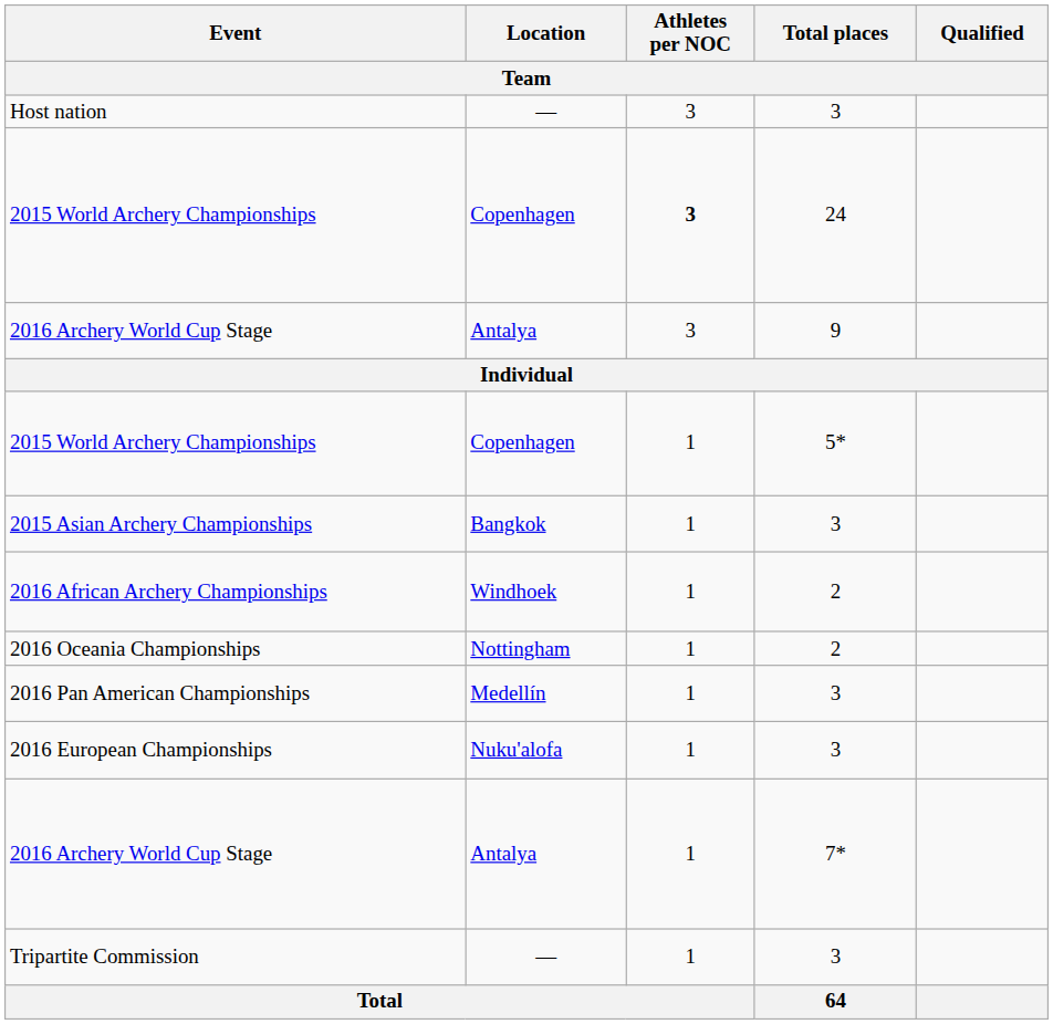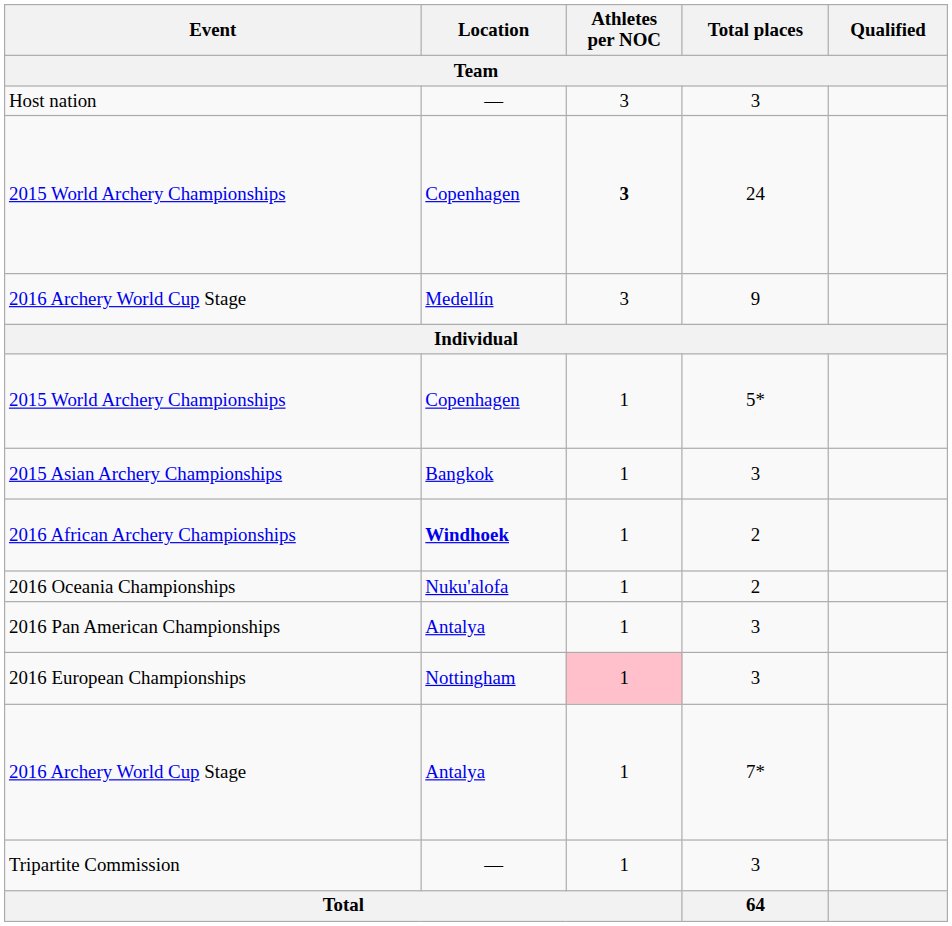2016 Archery World Cup Stage / 9 | Location: Antalya -> Medellín
2016 African Archery Championships | Location: normal -> bold
2016 Oceania Championships | Location: Nottingham -> Nuku'alofa
2016 Pan American Championships | Location: Medellín -> Antalya
2016 European Championships | Location: Nuku'alofa -> Nottingham
2016 European Championships | Athletes per NOC: no background -> pink background
